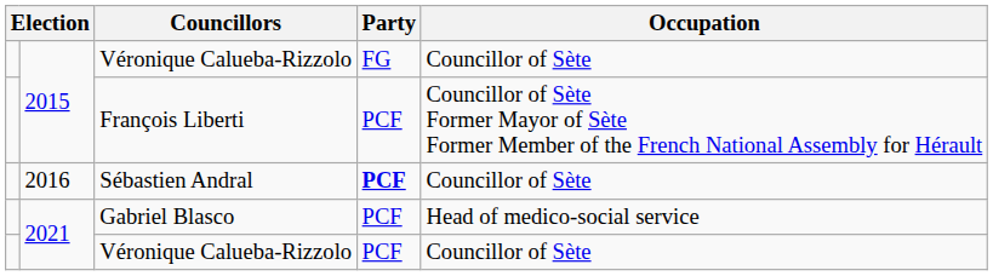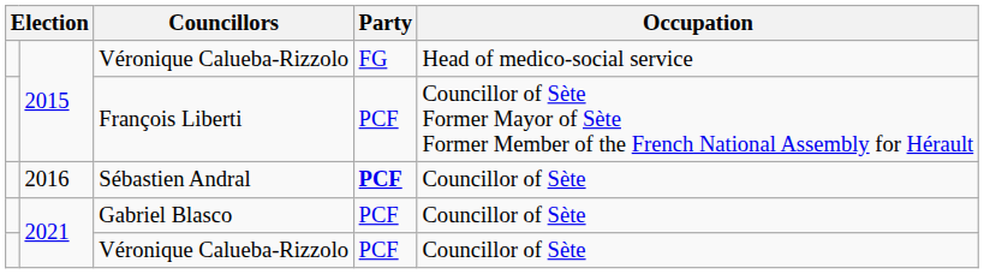2015 / Véronique Calueba-Rizzolo | Occupation: Councillor of Sète -> Head of medico-social service
Gabriel Blasco | Occupation: Head of medico-social service -> Councillor of Sète
